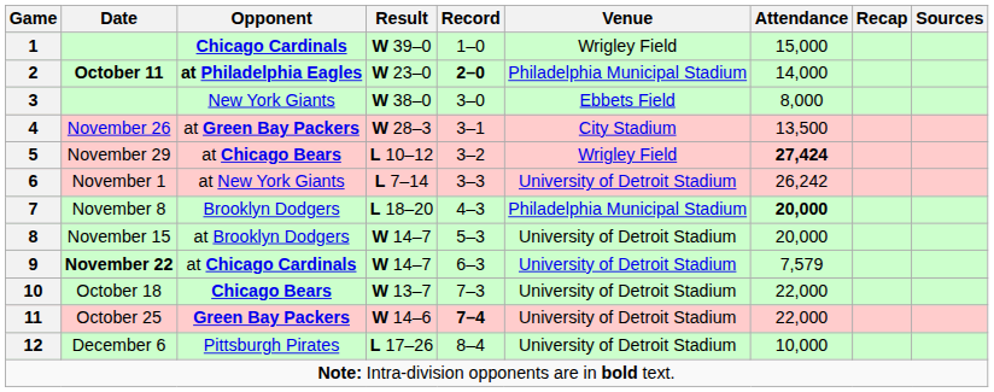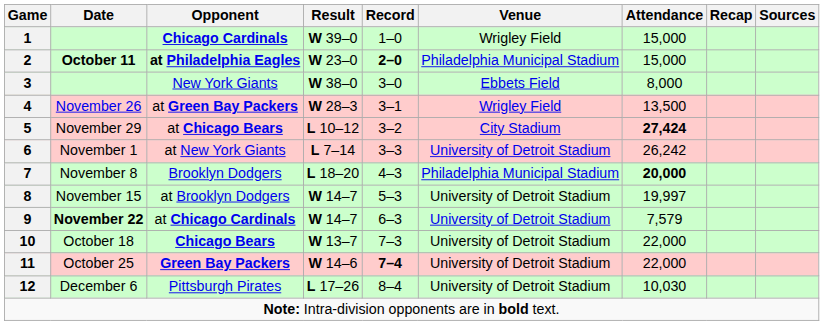2 | Attendance: 14,000 -> 15,000
4 | Venue: City Stadium -> Wrigley Field
5 | Venue: Wrigley Field -> City Stadium
8 | Attendance: 20,000 -> 19,997
12 | Attendance: 10,000 -> 10,030
